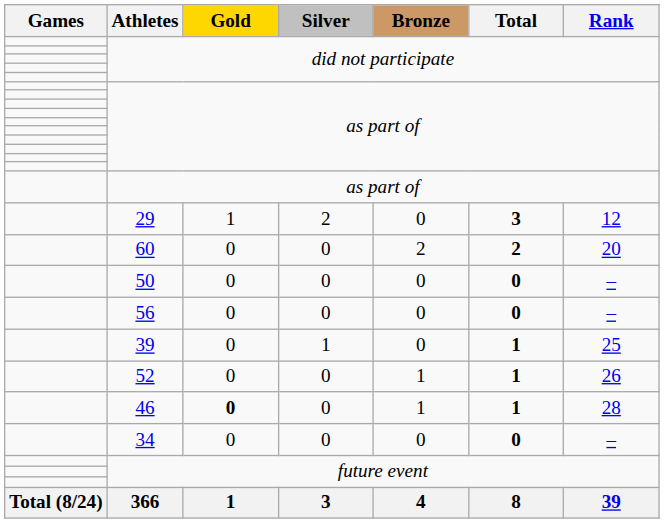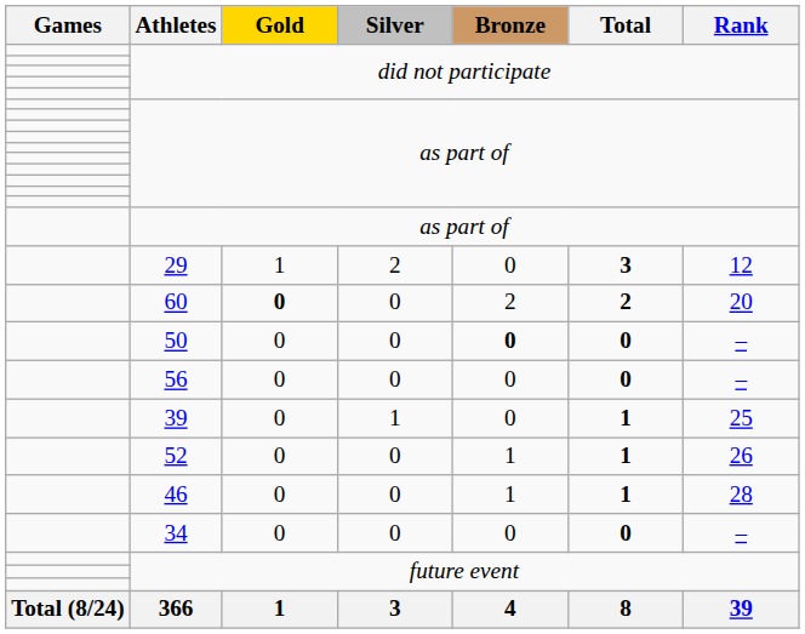60 | Gold: normal -> bold
50 | Bronze: normal -> bold
46 | Gold: bold -> normal
